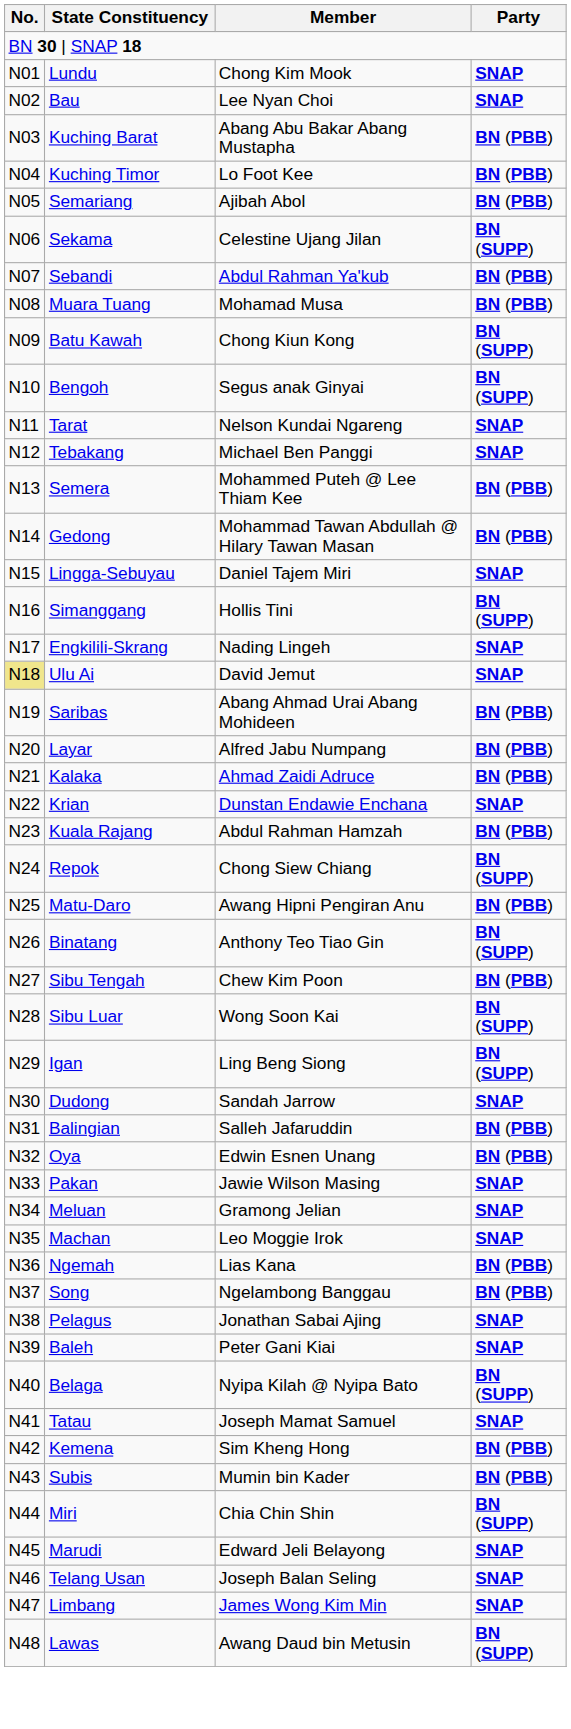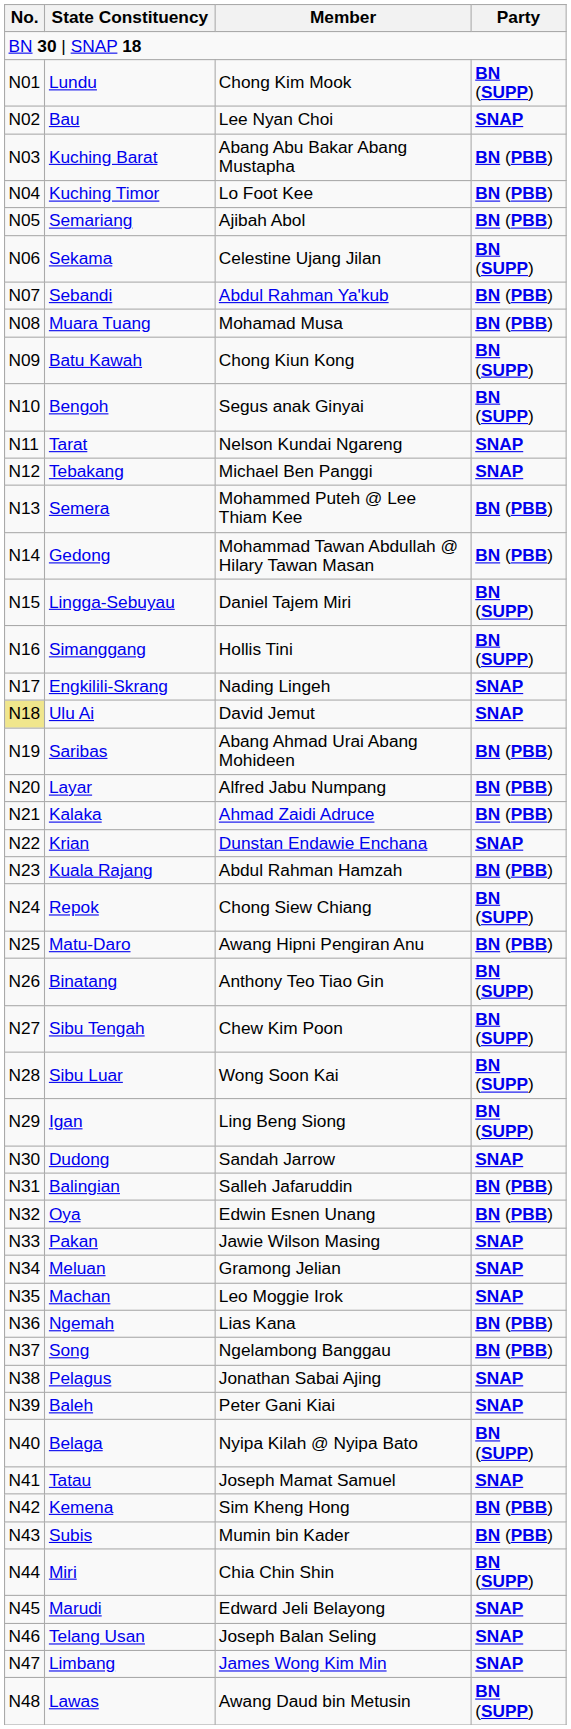Lundu | Party: SNAP -> BN (SUPP)
Lingga-Sebuyau | Party: SNAP -> BN (SUPP)
Sibu Tengah | Party: BN (PBB) -> BN (SUPP)
